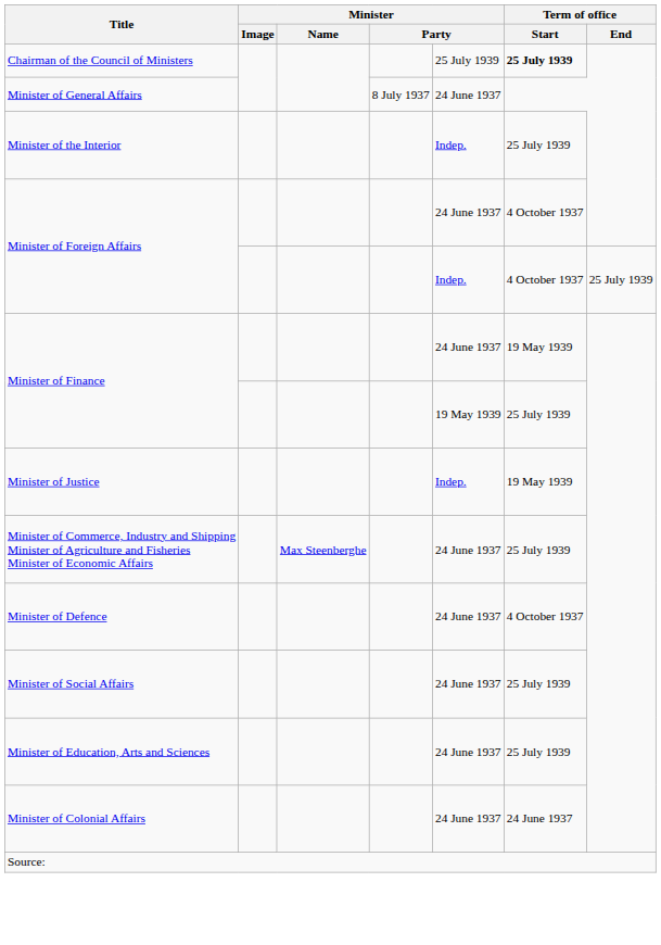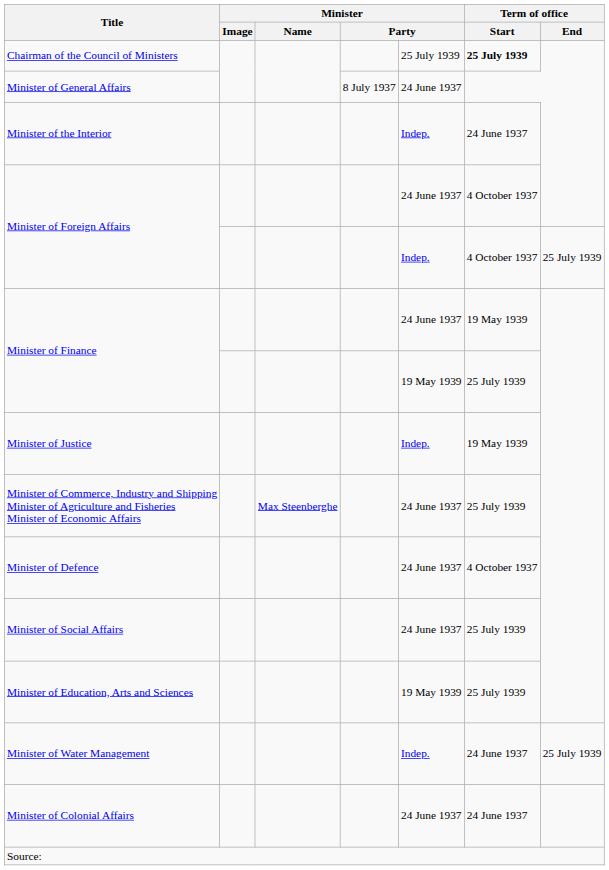Minister of the Interior | Term of office / Start: 25 July 1939 -> 24 June 1937
Minister of Education, Arts and Sciences | column 5: 24 June 1937 -> 19 May 1939
+ row: Minister of Water Management | Indep. | 24 June 1937 | 25 July 1939
